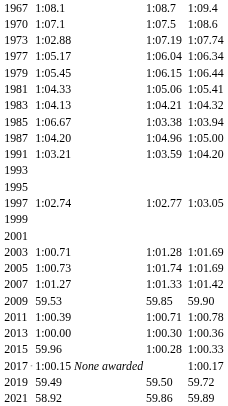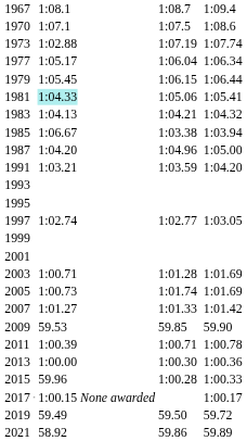1981 | column 2: no background -> paleturquoise background
